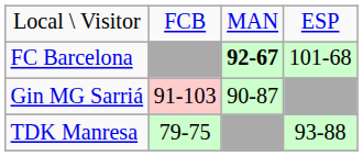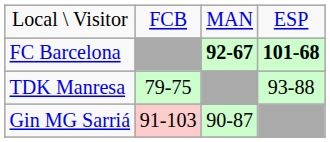FC Barcelona | column 4: normal -> bold
rows swapped: TDK Manresa <-> Gin MG Sarriá
